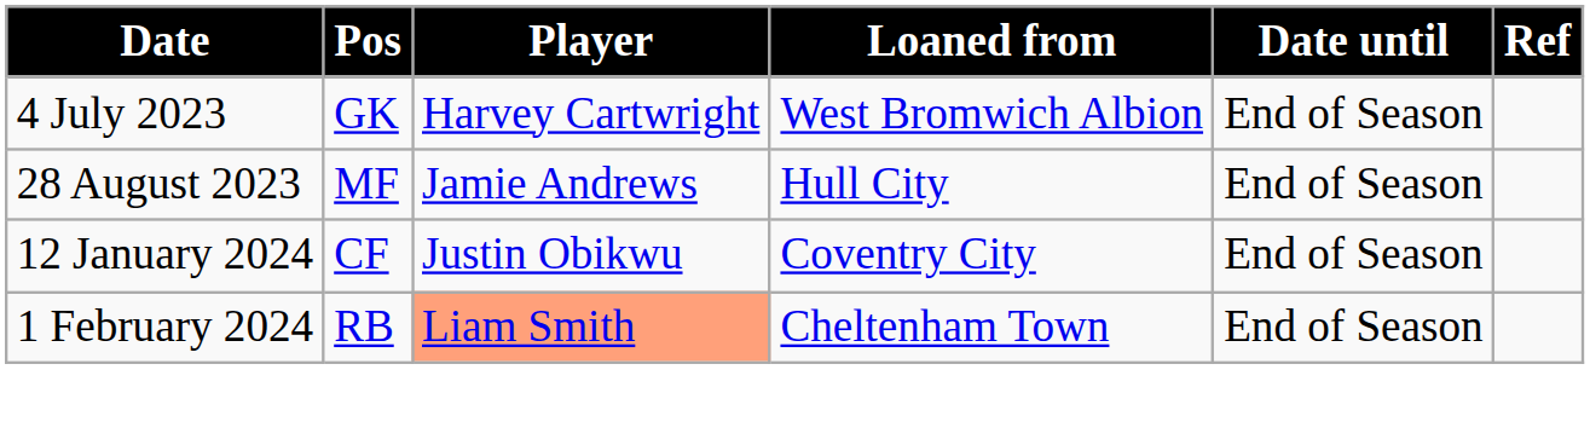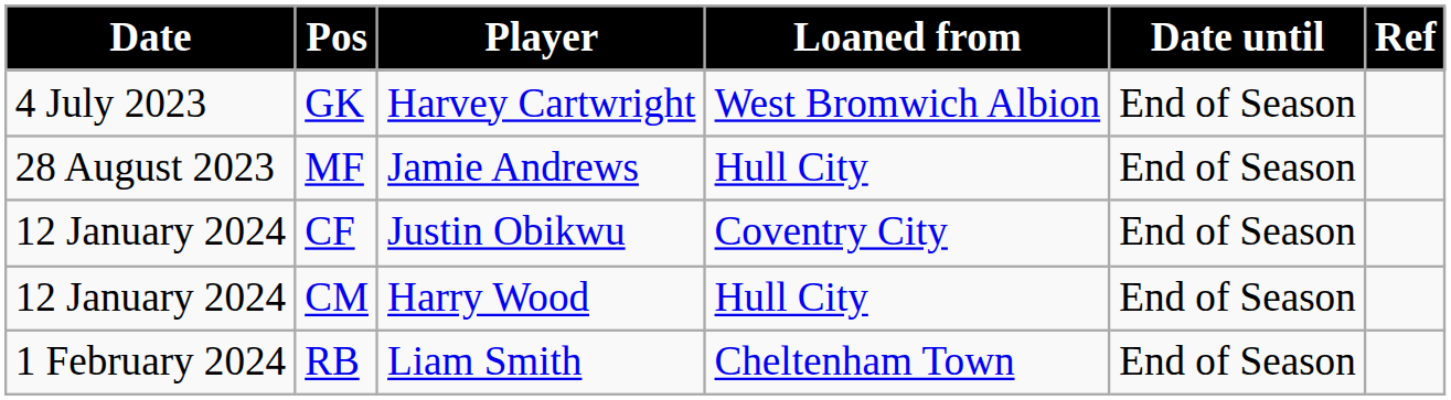+ row: 12 January 2024 | CM | Harry Wood | Hull City | End of Season
RB | Player: lightsalmon background -> no background
